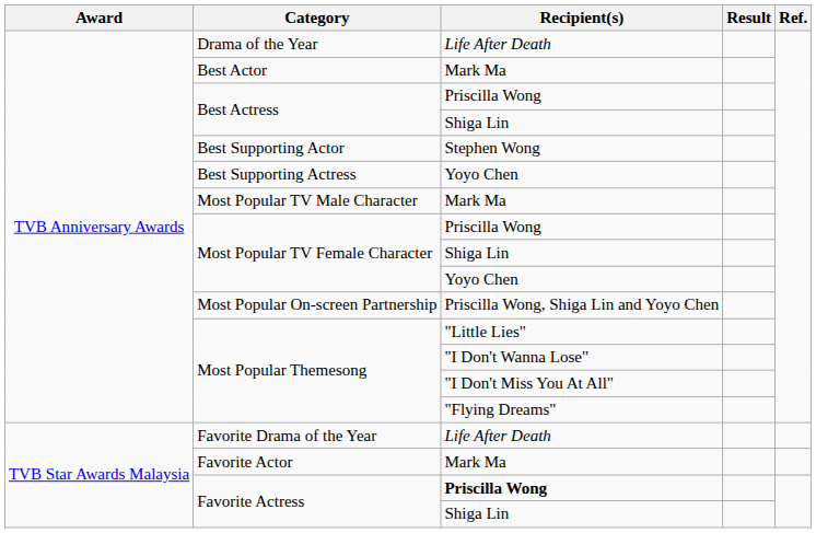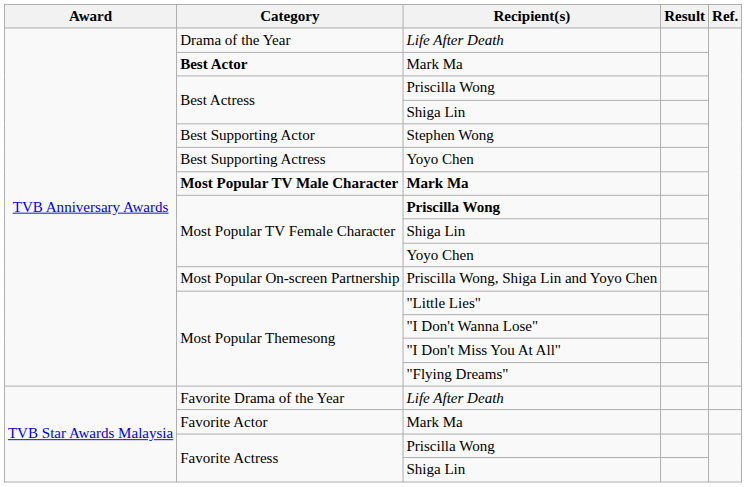Best Actor | Category: normal -> bold
Most Popular TV Male Character | Category: normal -> bold
Most Popular TV Male Character | Recipient(s): normal -> bold
Most Popular TV Female Character / Priscilla Wong | Recipient(s): normal -> bold
Favorite Actress / Priscilla Wong | Recipient(s): bold -> normal
